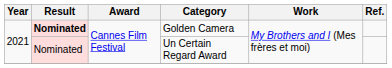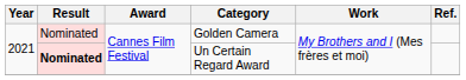Golden Camera | Result: bold -> normal
Un Certain Regard Award | Result: normal -> bold
